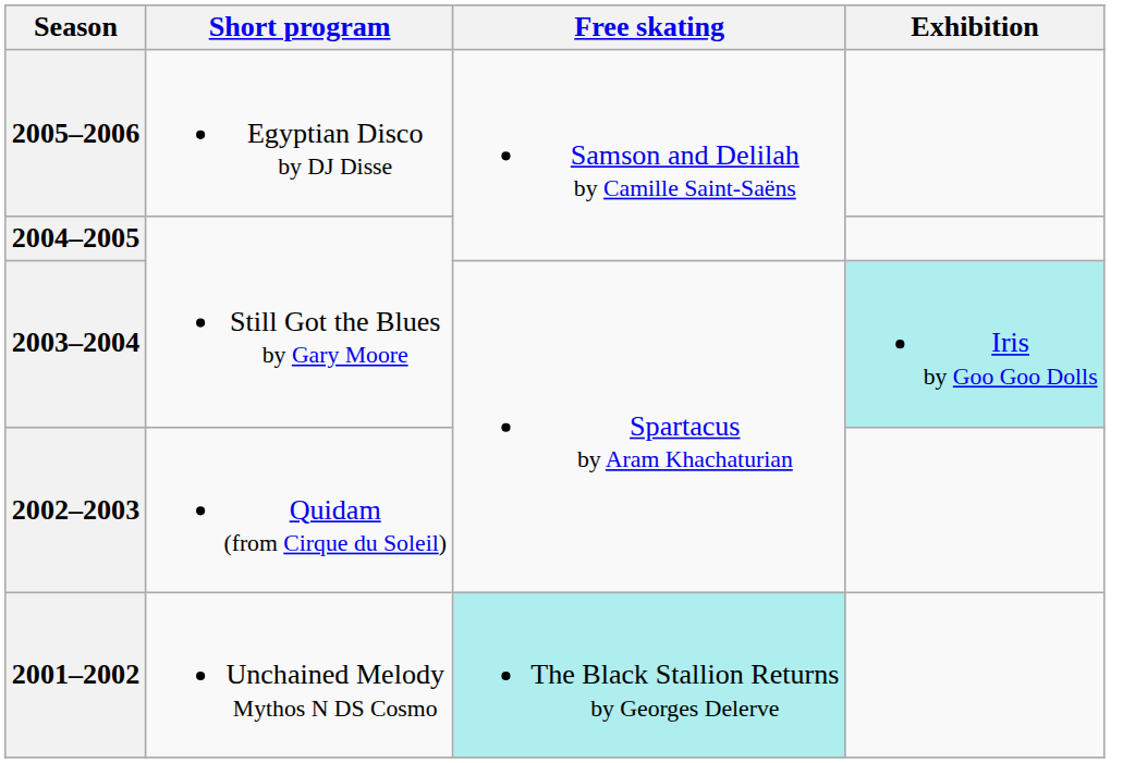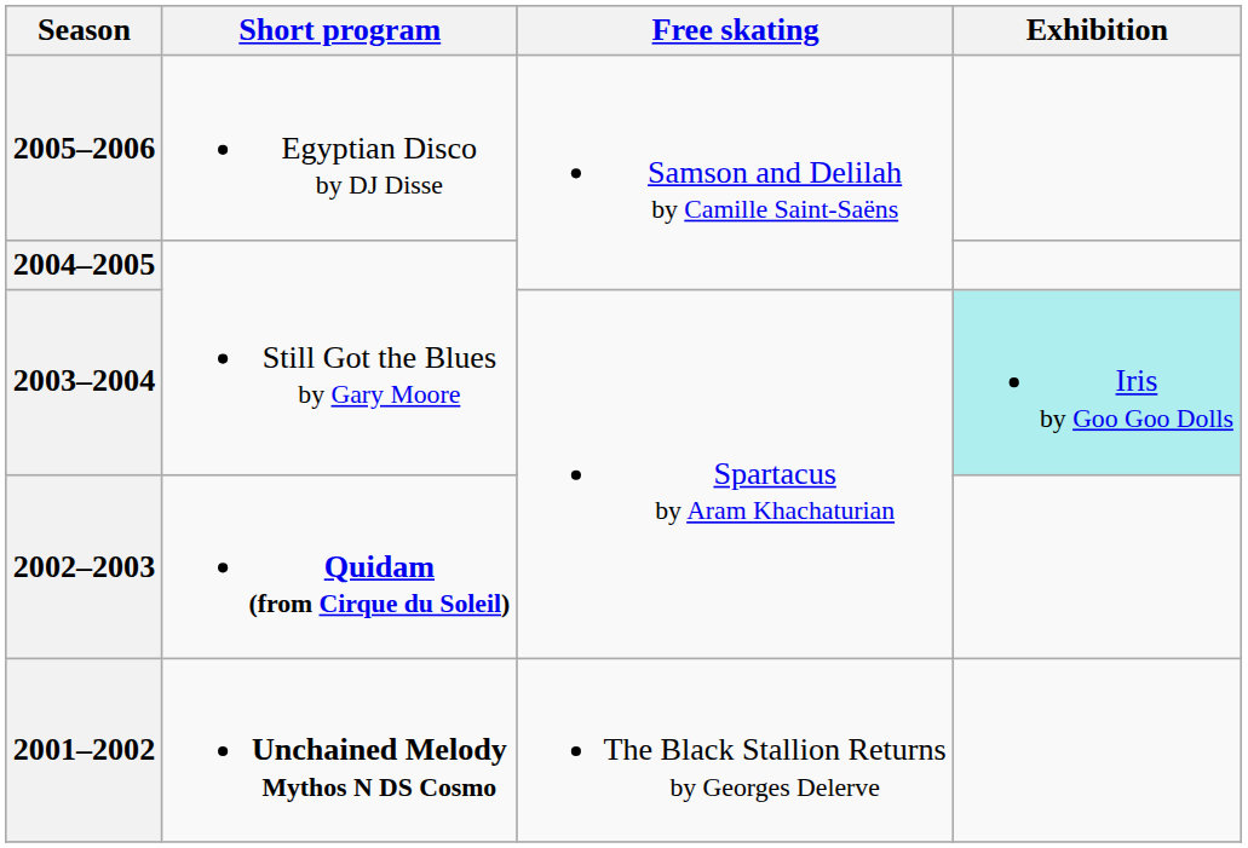2002–2003 | Short program: normal -> bold
2001–2002 | Short program: normal -> bold
2001–2002 | Free skating: paleturquoise background -> no background
